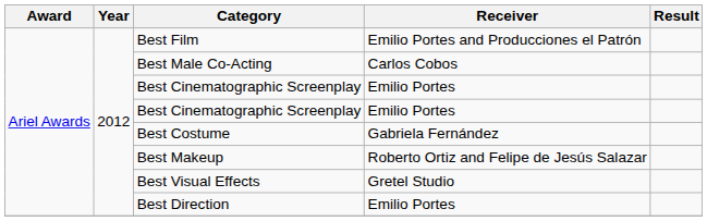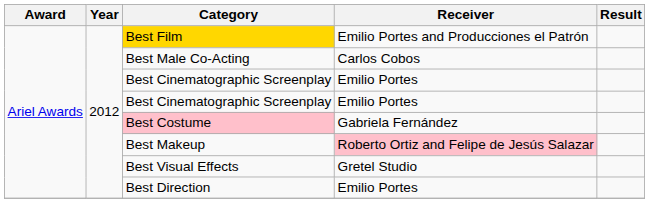Best Film | Category: no background -> gold background
Best Costume | Category: no background -> pink background
Best Makeup | Receiver: no background -> pink background
